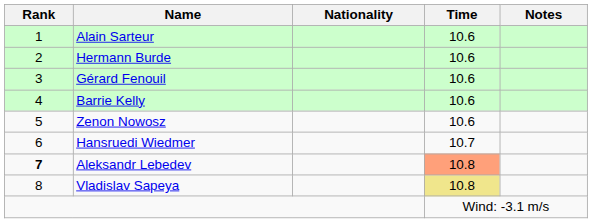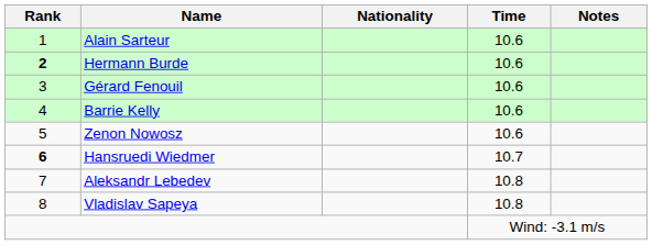Hermann Burde | Rank: normal -> bold
Hansruedi Wiedmer | Rank: normal -> bold
Aleksandr Lebedev | Rank: bold -> normal
Aleksandr Lebedev | Time: lightsalmon background -> no background
Vladislav Sapeya | Time: khaki background -> no background
